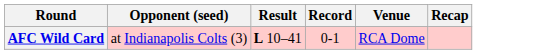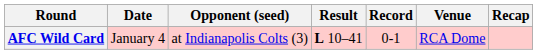+ column: Date | January 4
